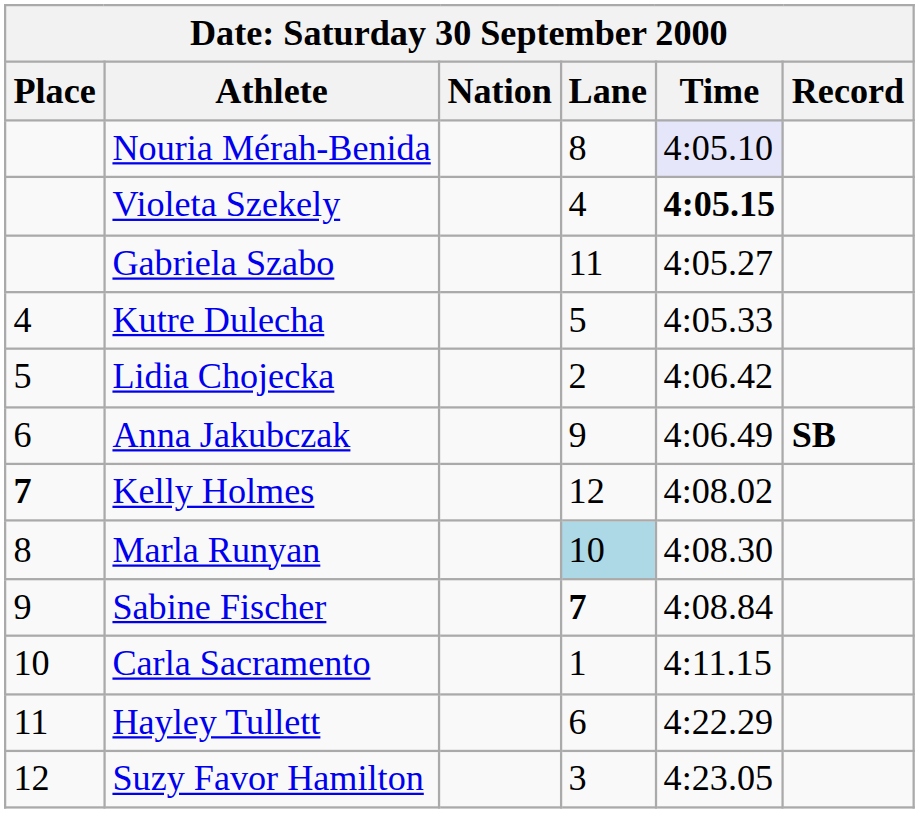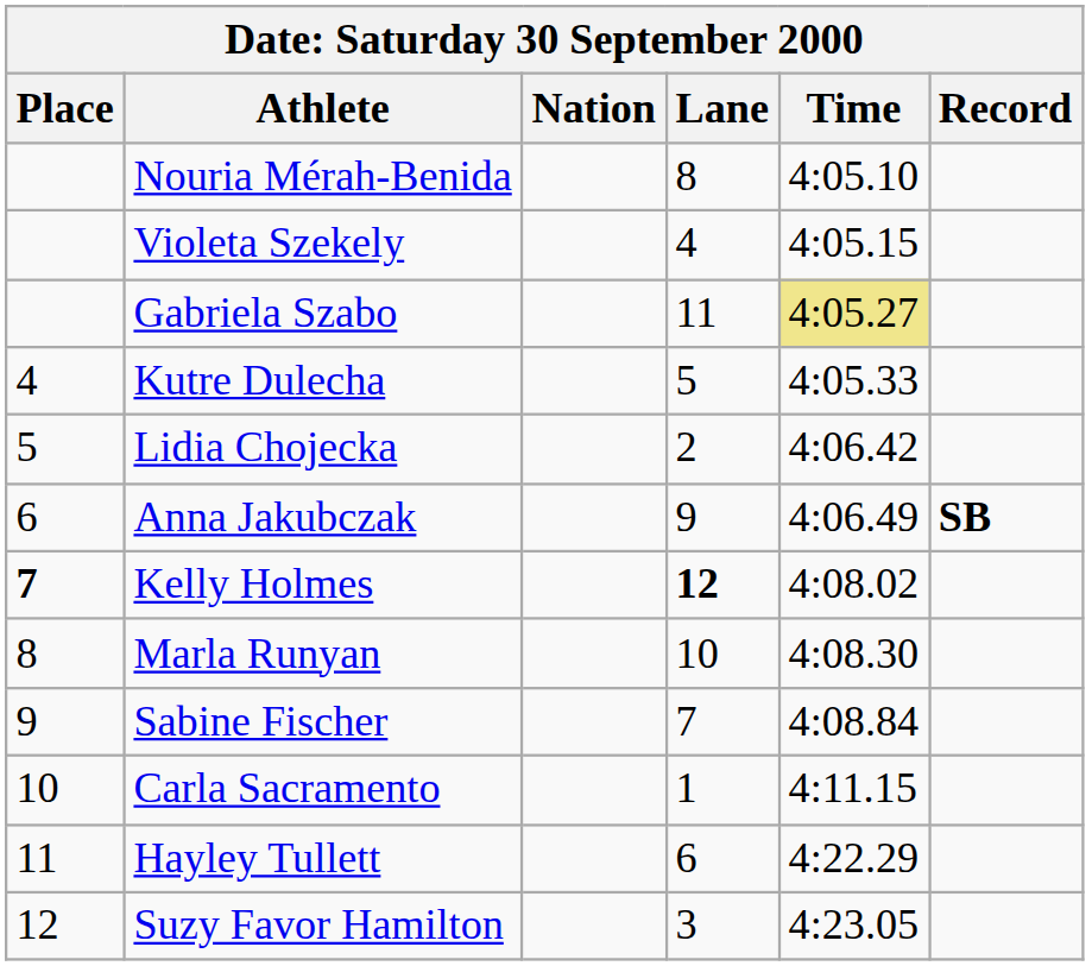Nouria Mérah-Benida | Time: lavender background -> no background
Violeta Szekely | Time: bold -> normal
Gabriela Szabo | Time: no background -> khaki background
Kelly Holmes | Lane: normal -> bold
Marla Runyan | Lane: lightblue background -> no background
Sabine Fischer | Lane: bold -> normal
